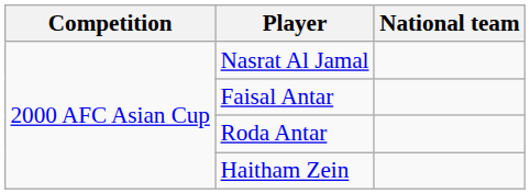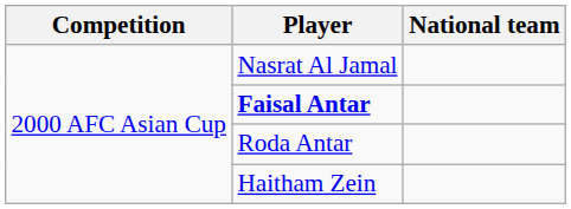Faisal Antar | Player: normal -> bold
